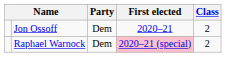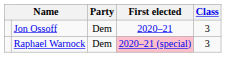Jon Ossoff | Class: 2 -> 3
Raphael Warnock | Class: 2 -> 3
